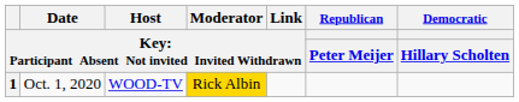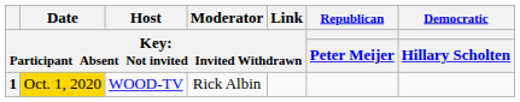1 | column 2: no background -> gold background
1 | column 4: gold background -> no background
